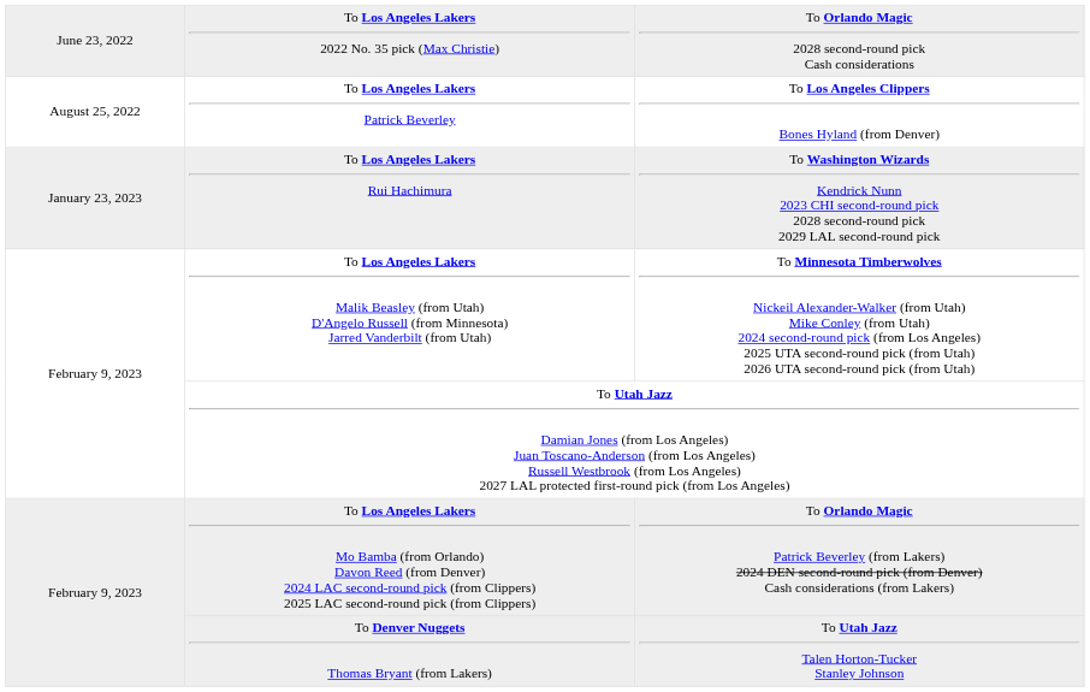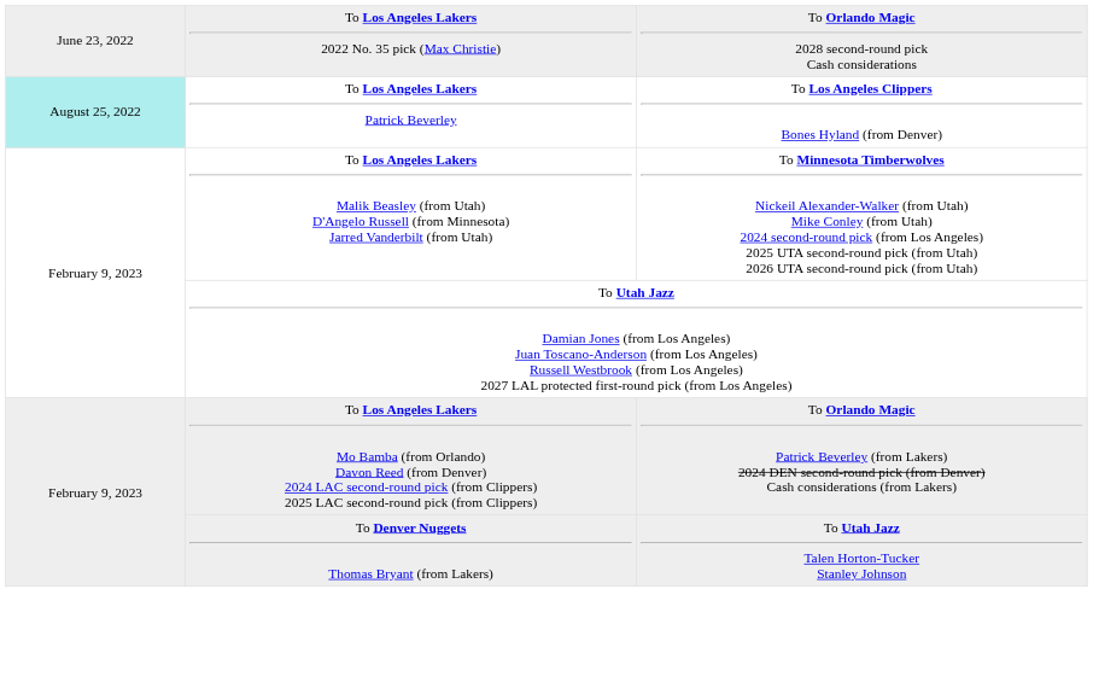To Los Angeles Lakers Patrick Beverley | column 1: no background -> paleturquoise background
- row: January 23, 2023 | To Los Angeles Lakers Rui Hachimura | To Washington Wizards Kendrick Nunn 2023 CHI second-round pick 2028 second-round pick 2029 LAL second-round pick
